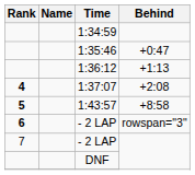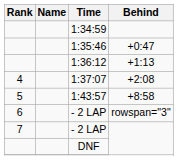1:37:07 | Rank: bold -> normal
1:43:57 | Rank: bold -> normal
- 2 LAP / rowspan="3" | Rank: bold -> normal
